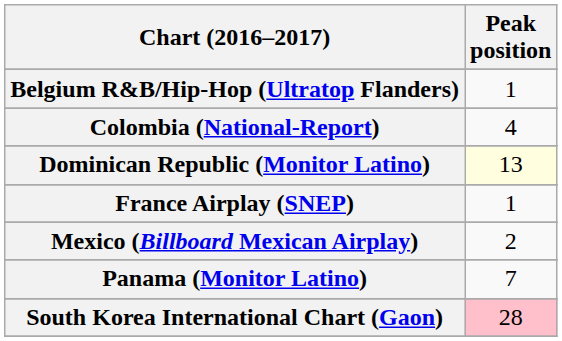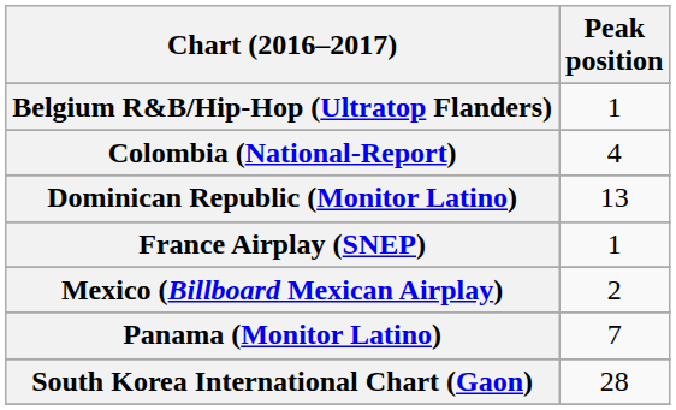Dominican Republic (Monitor Latino) | Peak position: lightyellow background -> no background
South Korea International Chart (Gaon) | Peak position: pink background -> no background
